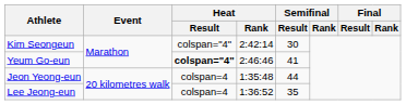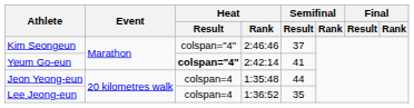Kim Seongeun | Heat / Rank: 2:42:14 -> 2:46:46
Kim Seongeun | Semifinal / Result: 30 -> 37
Yeum Go-eun | Heat / Rank: 2:46:46 -> 2:42:14
